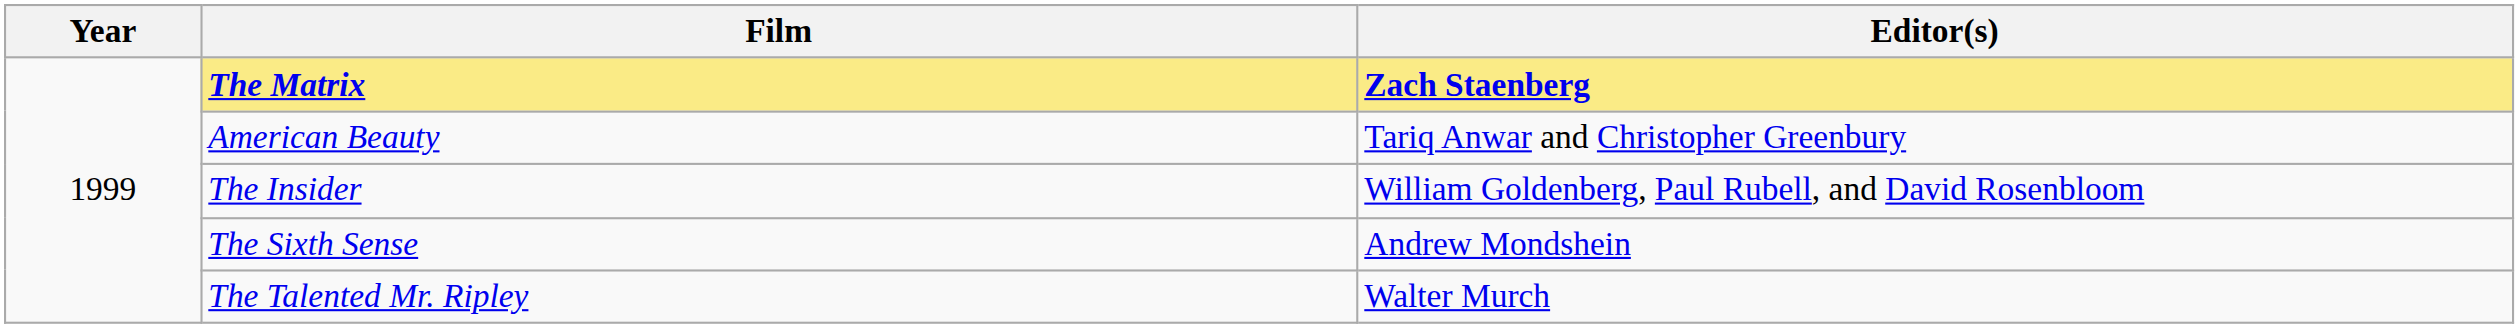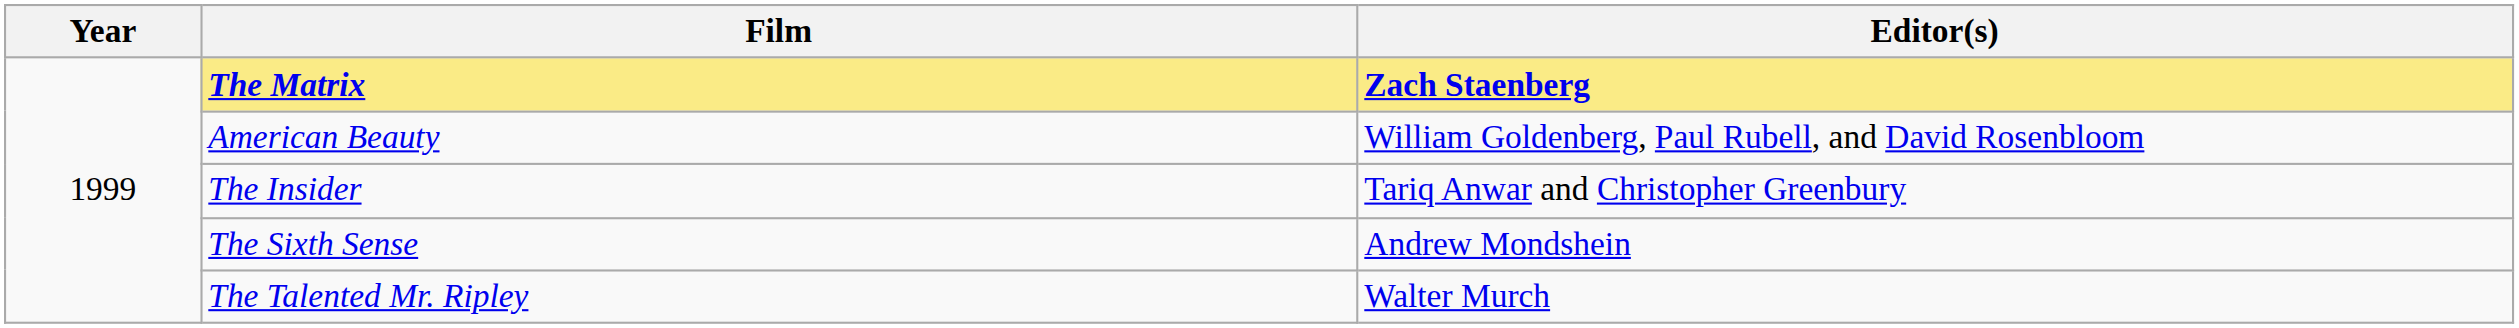American Beauty | Editor(s): Tariq Anwar and Christopher Greenbury -> William Goldenberg, Paul Rubell, and David Rosenbloom
The Insider | Editor(s): William Goldenberg, Paul Rubell, and David Rosenbloom -> Tariq Anwar and Christopher Greenbury
